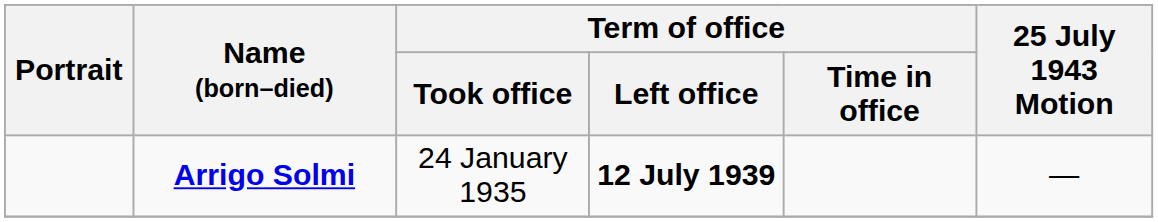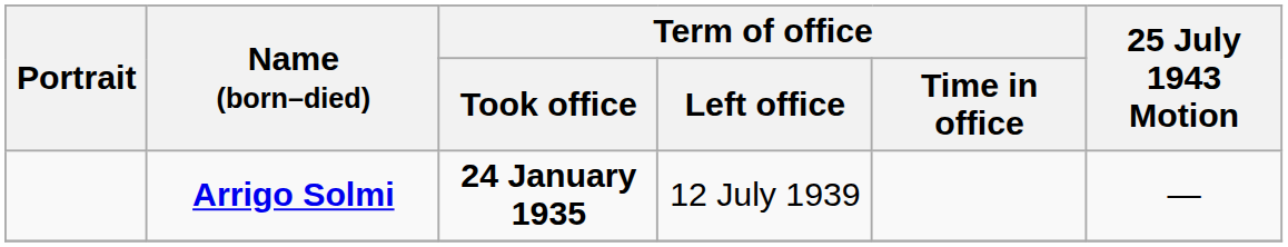Arrigo Solmi | Term of office / Took office: normal -> bold
Arrigo Solmi | Term of office / Left office: bold -> normal
